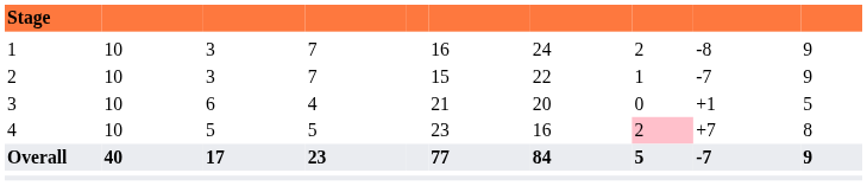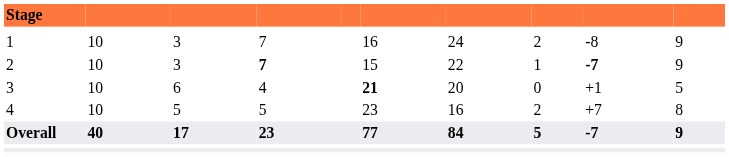row 3 | column 4: normal -> bold
row 3 | column 8: normal -> bold
row 4 | column 5: normal -> bold
row 5 | column 7: pink background -> no background
